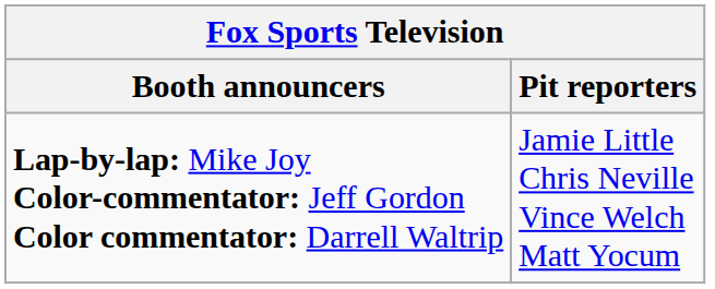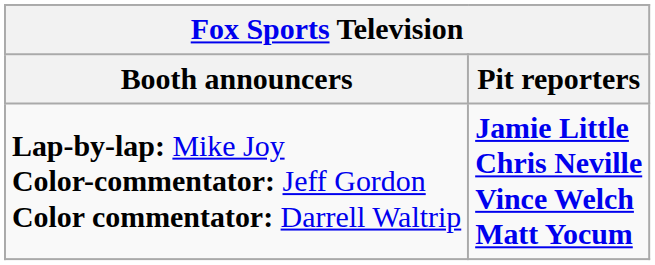row 3 | Pit reporters: normal -> bold
